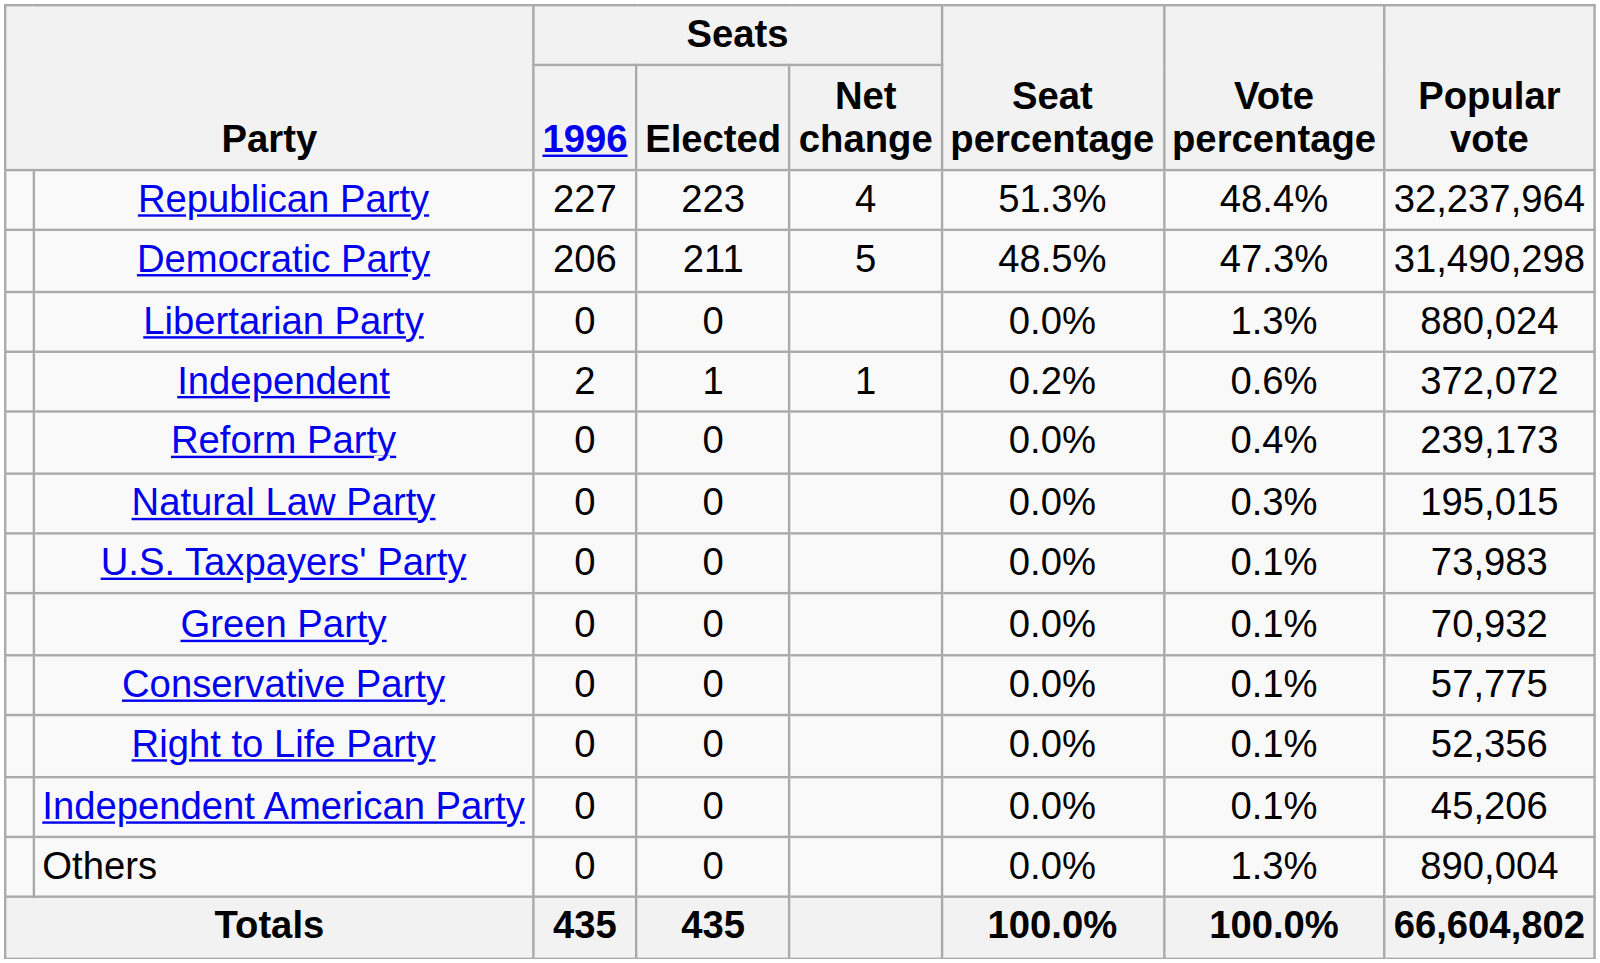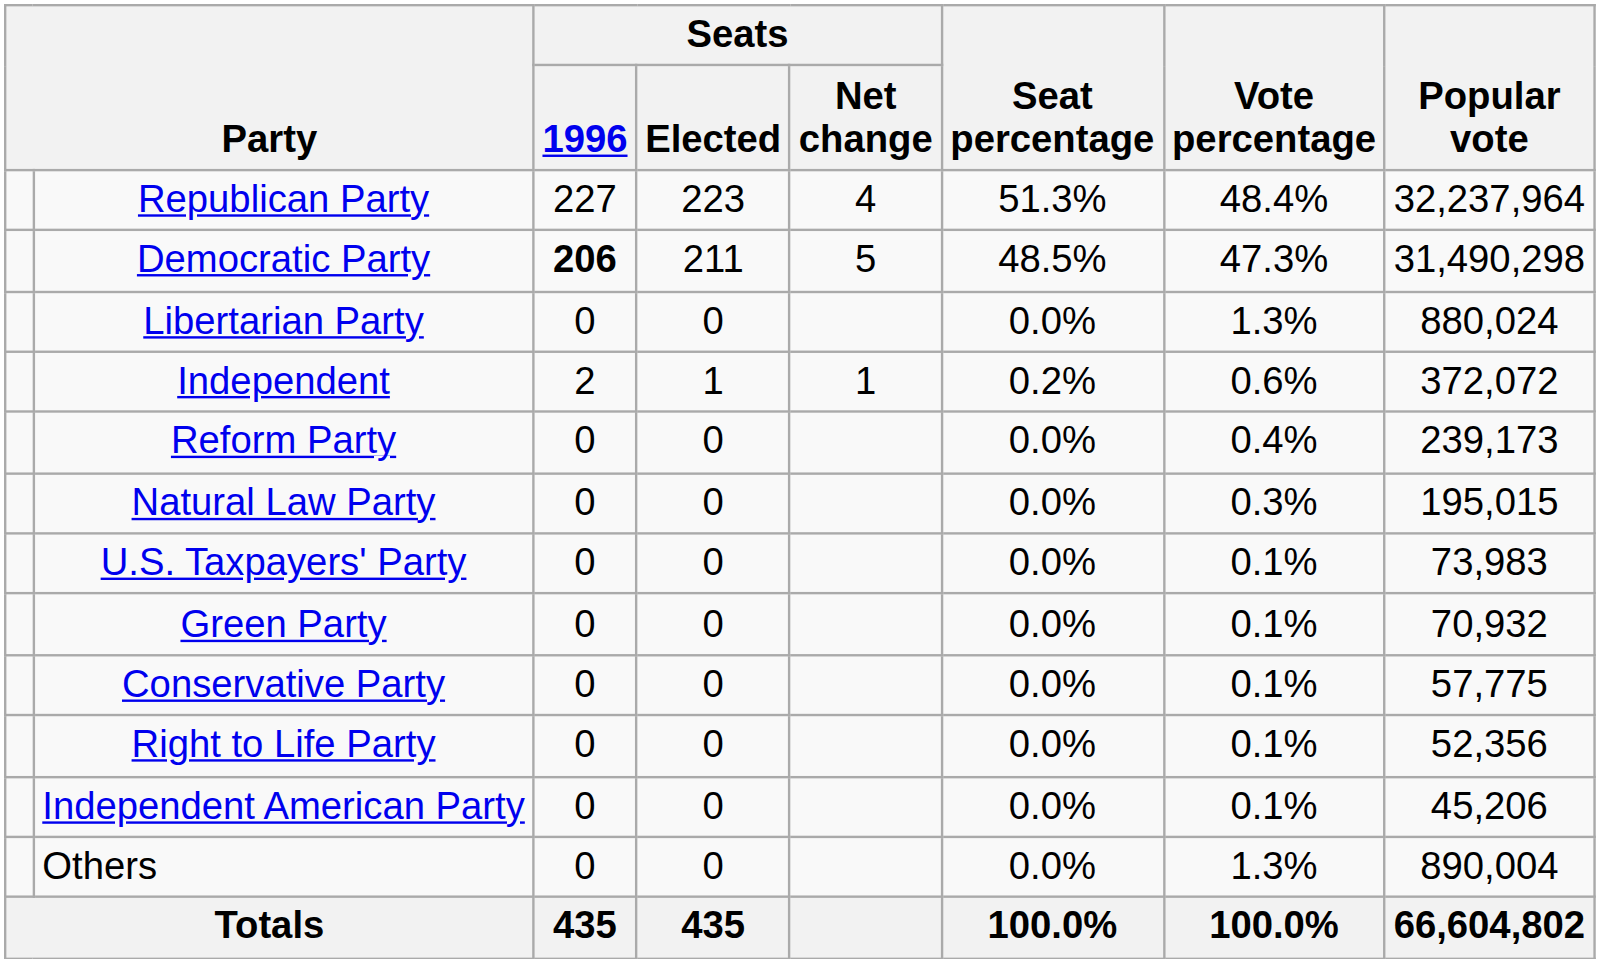Democratic Party | Seats / 1996: normal -> bold
